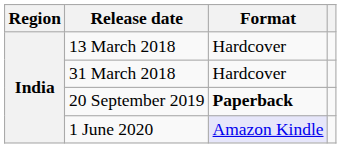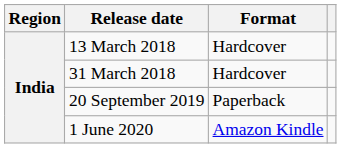20 September 2019 | Format: bold -> normal
1 June 2020 | Format: lavender background -> no background
